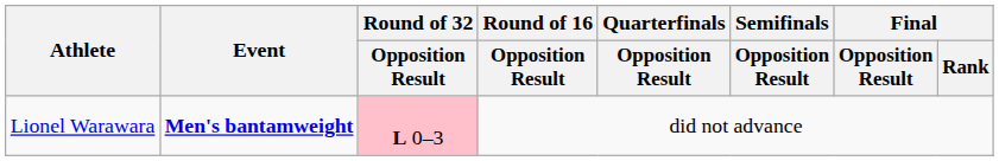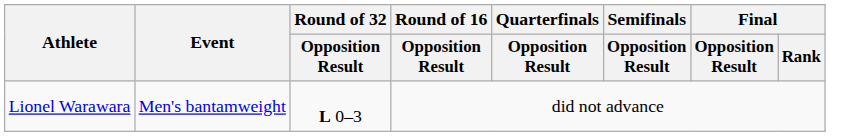Lionel Warawara | Event: bold -> normal
Lionel Warawara | Round of 32 / Opposition Result: pink background -> no background
